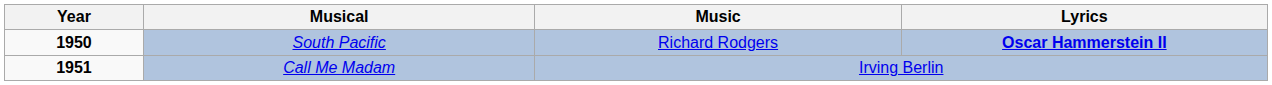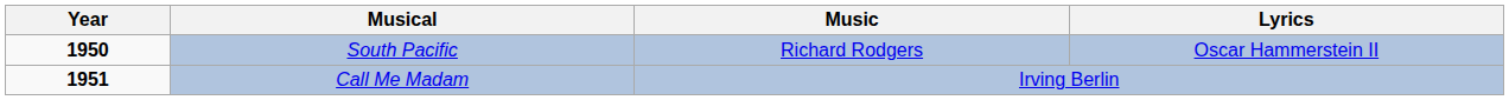South Pacific | Lyrics: bold -> normal
